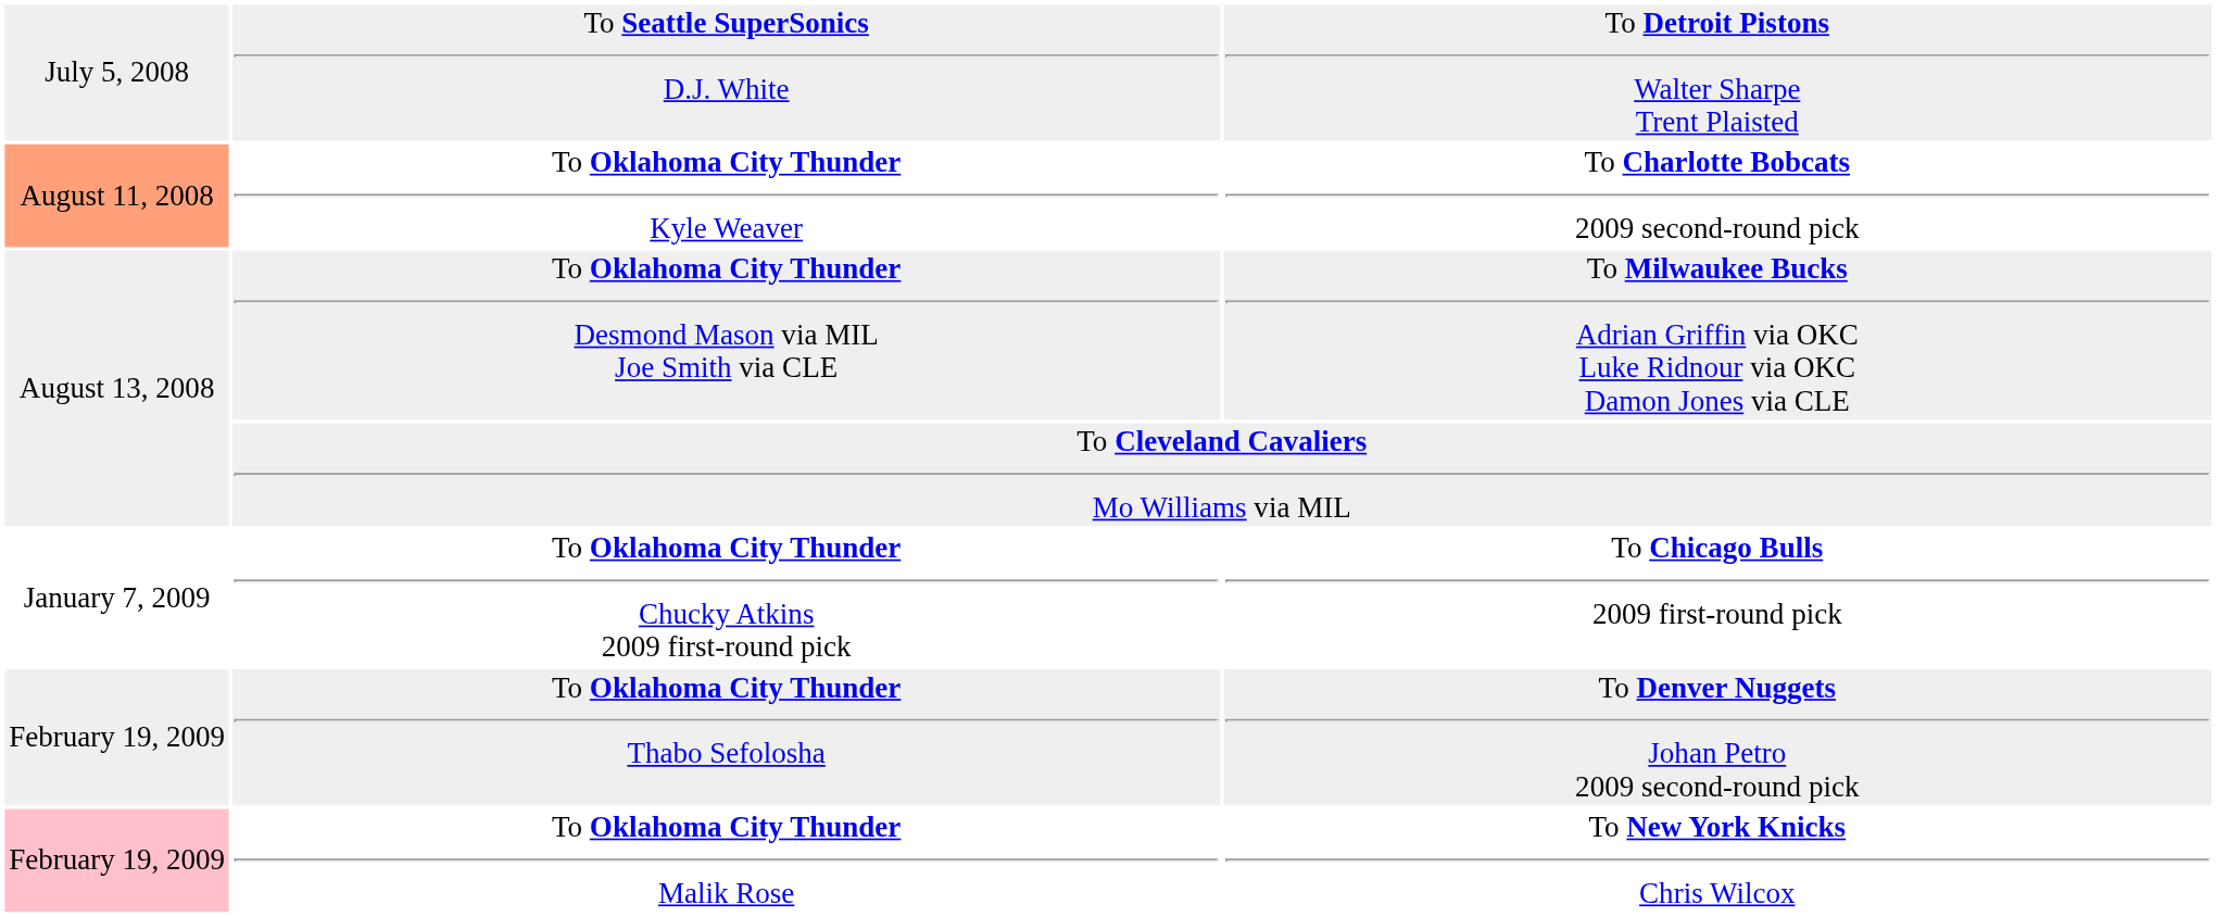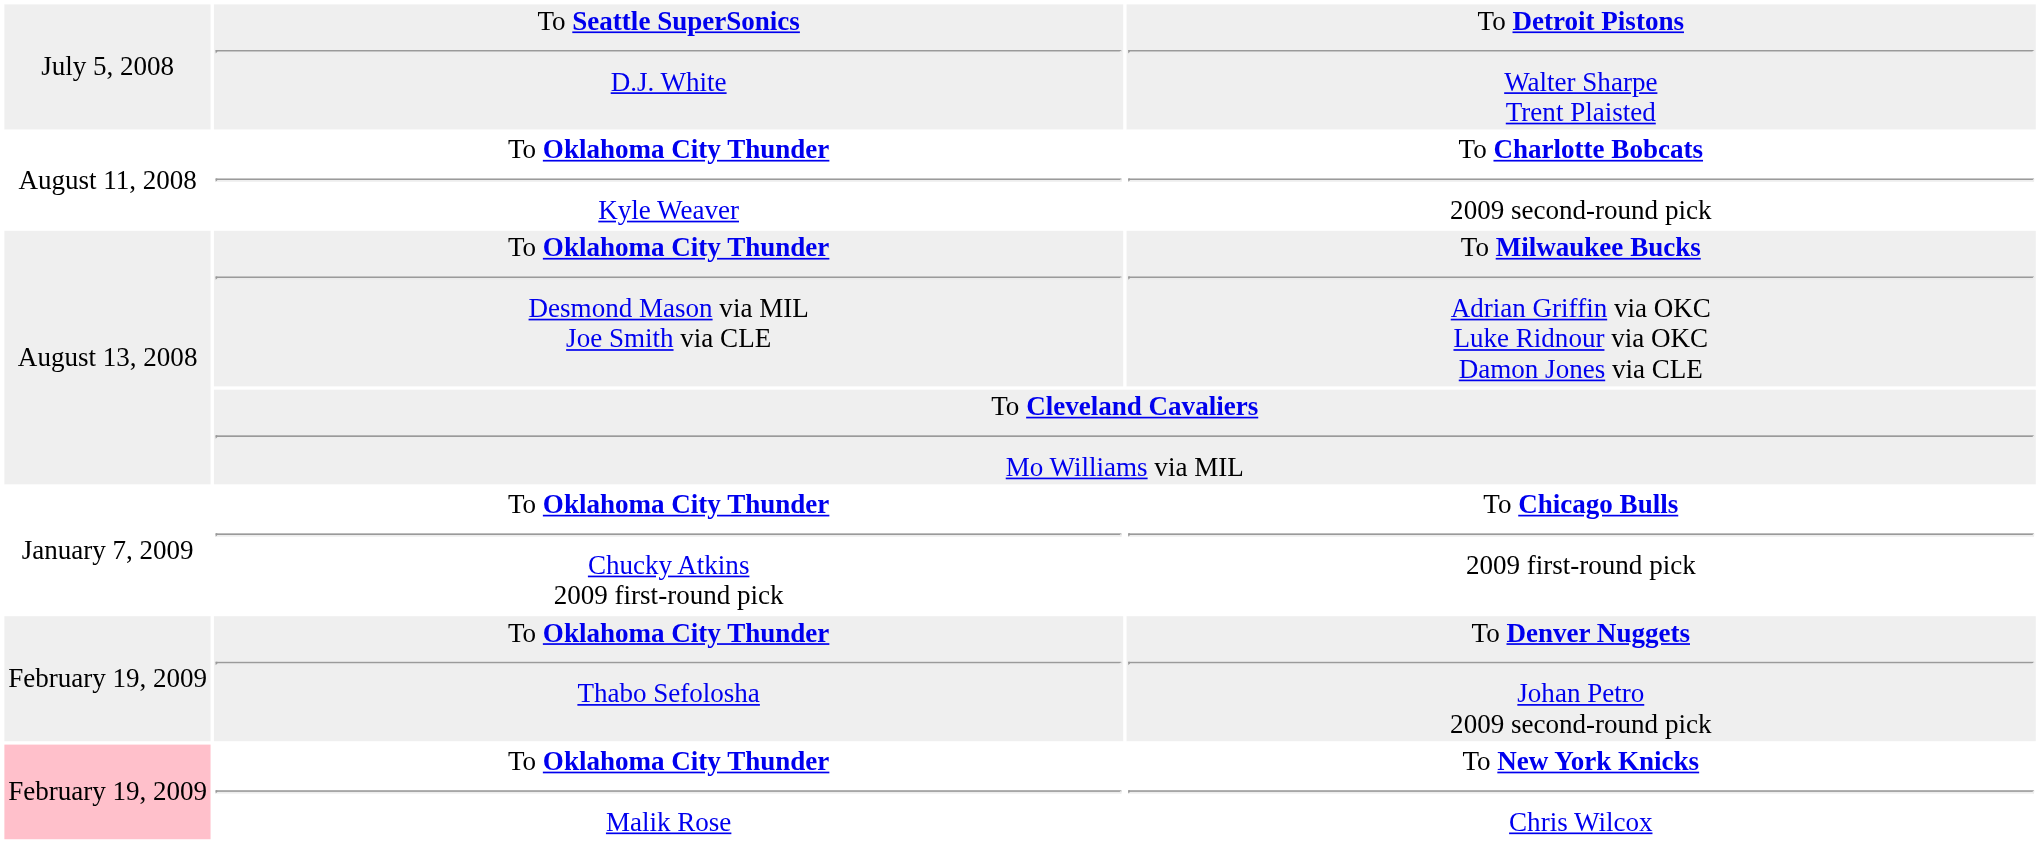To Oklahoma City Thunder Kyle Weaver | column 1: lightsalmon background -> no background
